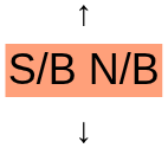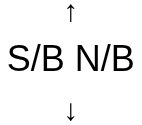row 2 | column 1: lightsalmon background -> no background
